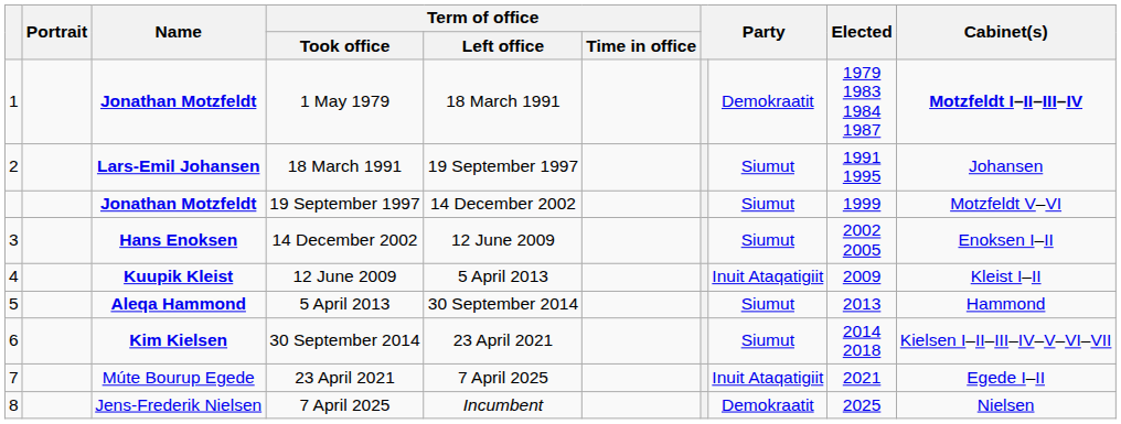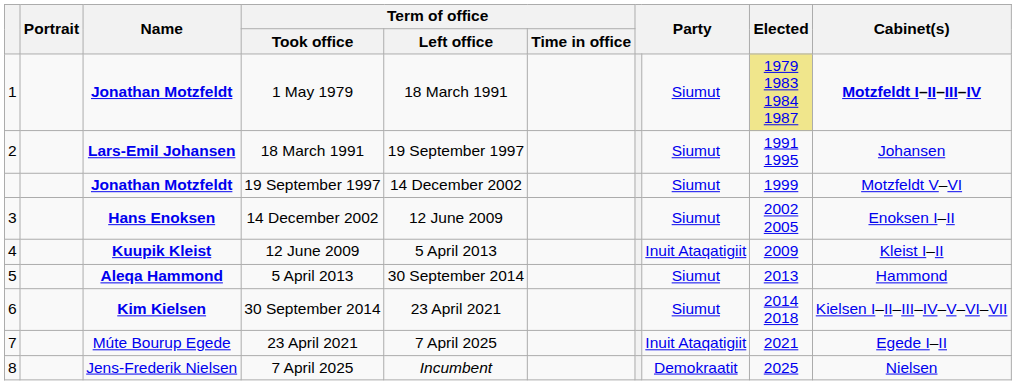1 May 1979 | column 8: Demokraatit -> Siumut
1 May 1979 | Elected: no background -> khaki background
